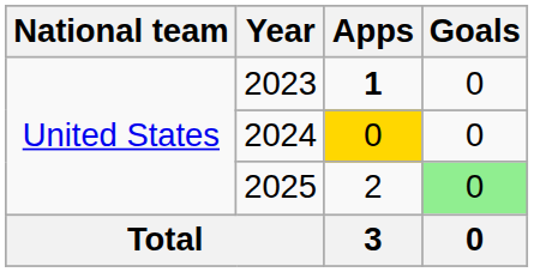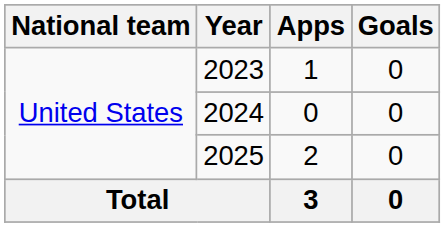2023 | Apps: bold -> normal
2024 | Apps: gold background -> no background
2025 | Goals: lightgreen background -> no background
